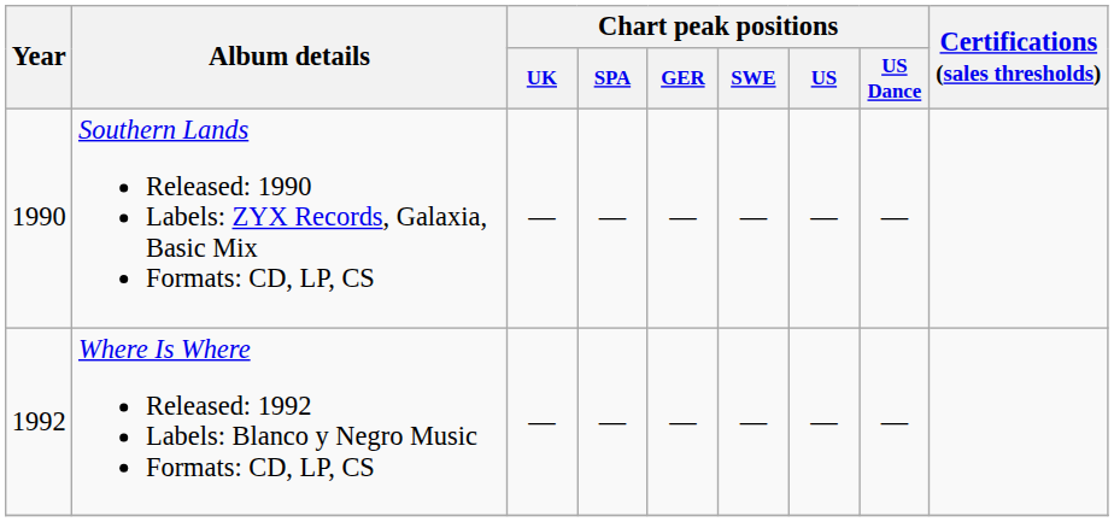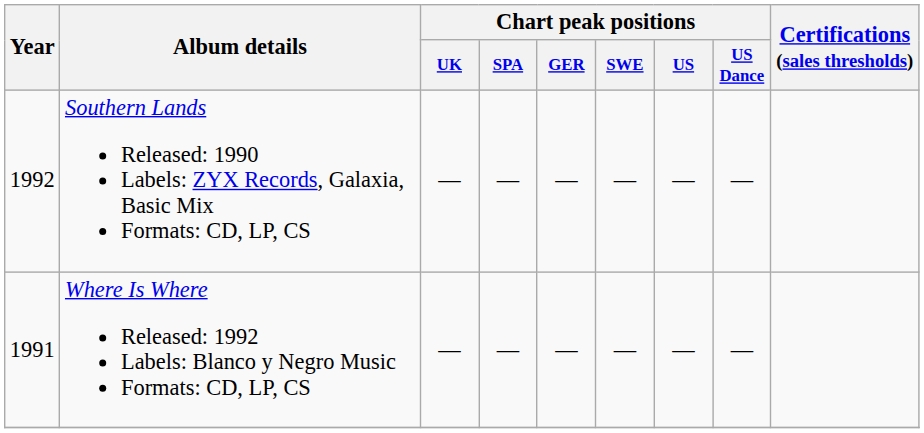row 3 | Year: 1990 -> 1992
row 4 | Year: 1992 -> 1991
